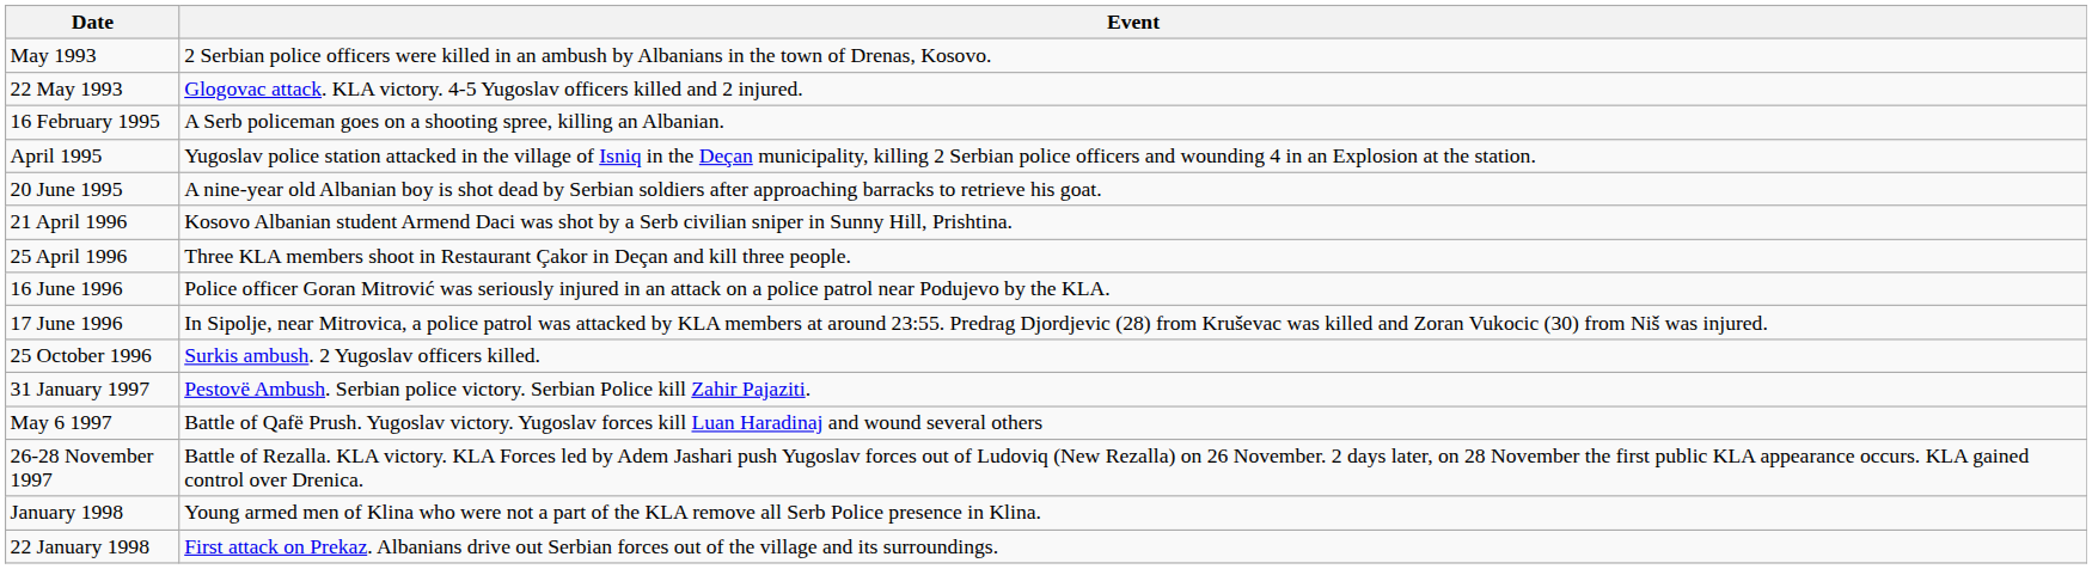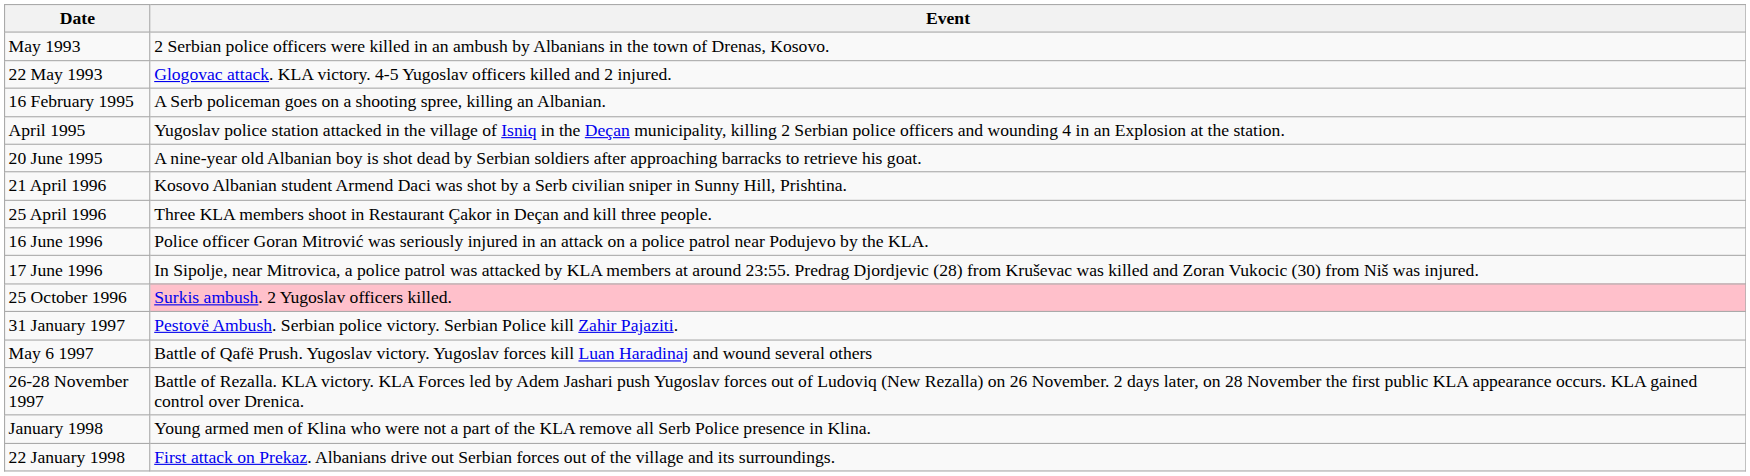25 October 1996 | Event: no background -> pink background
